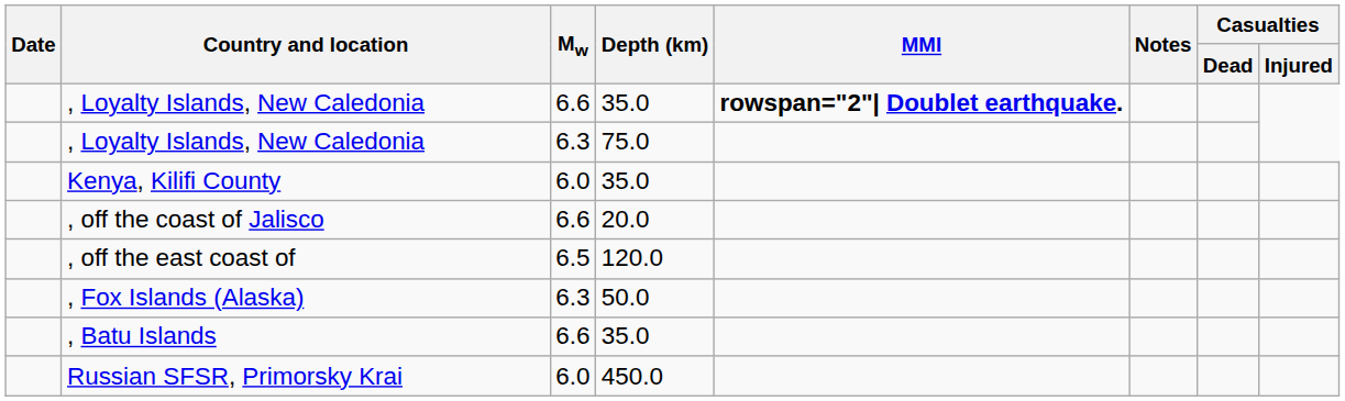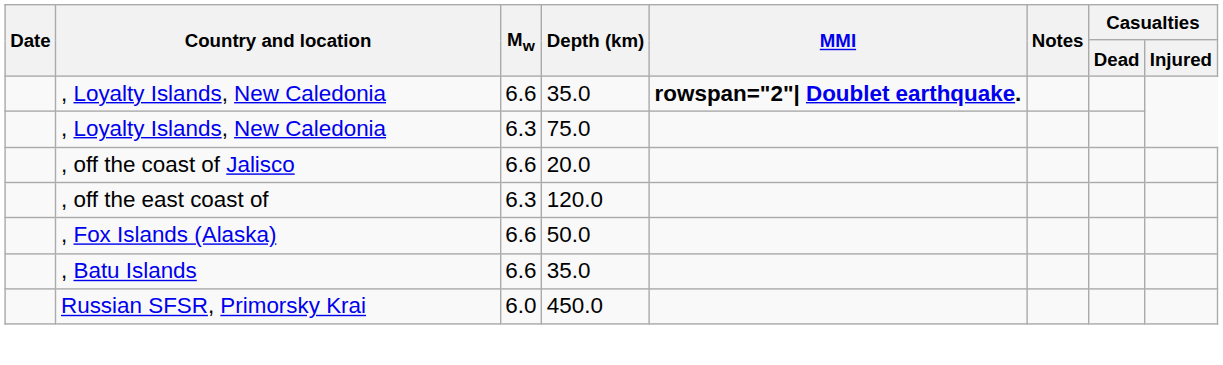- row: Kenya, Kilifi County | 6.0 | 35.0
, off the east coast of | Mw: 6.5 -> 6.3
, Fox Islands (Alaska) | Mw: 6.3 -> 6.6
